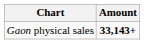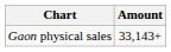Gaon physical sales | Amount: bold -> normal
